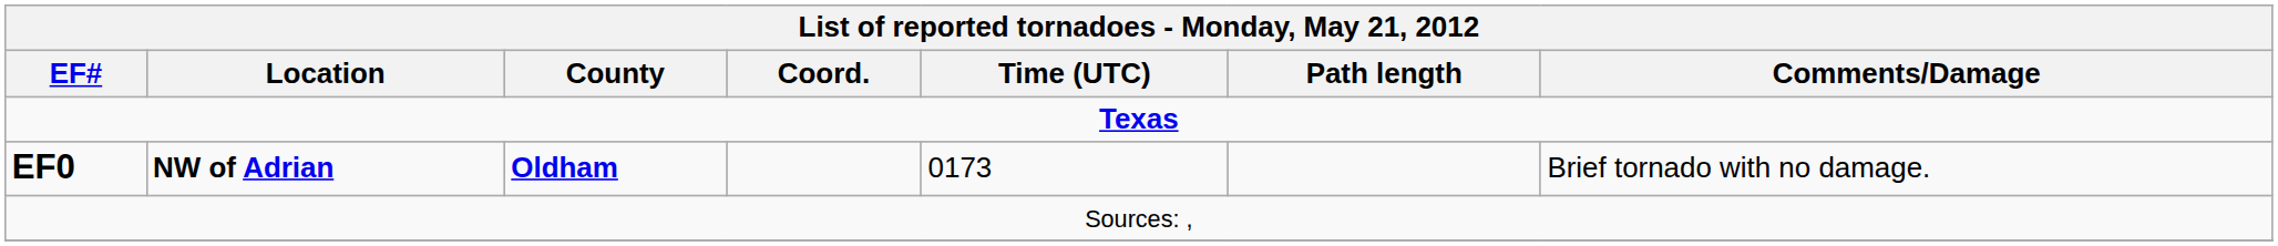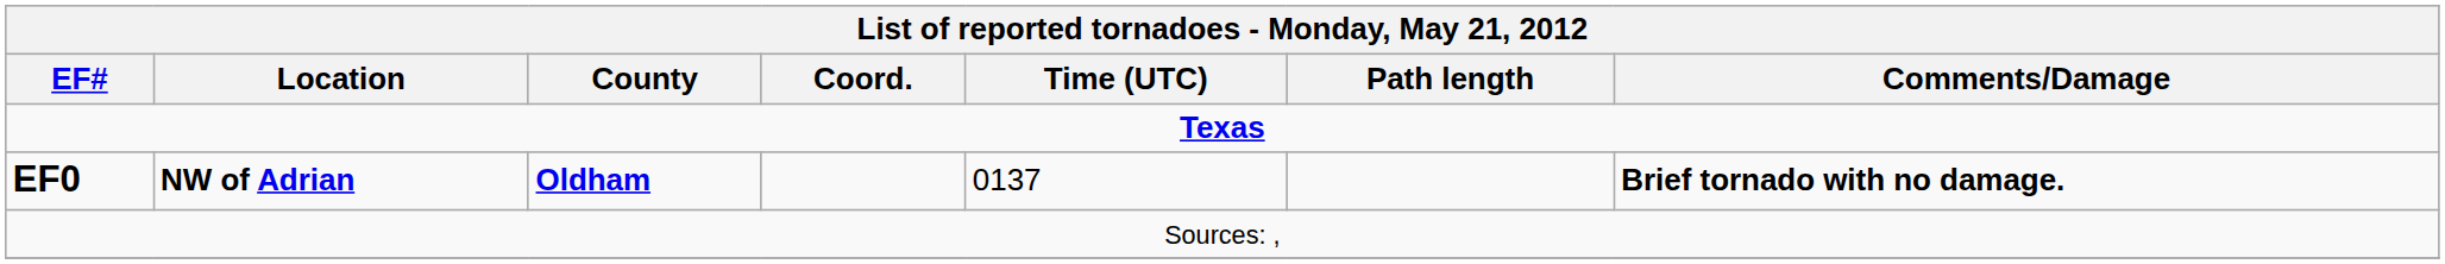EF0 | Time (UTC): 0173 -> 0137
EF0 | Comments/Damage: normal -> bold
